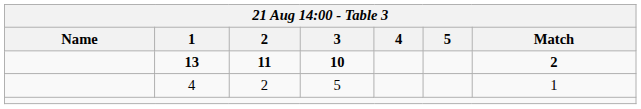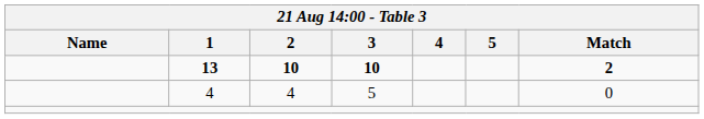row 3 | 2: 11 -> 10
row 4 | 2: 2 -> 4
row 4 | Match: 1 -> 0
